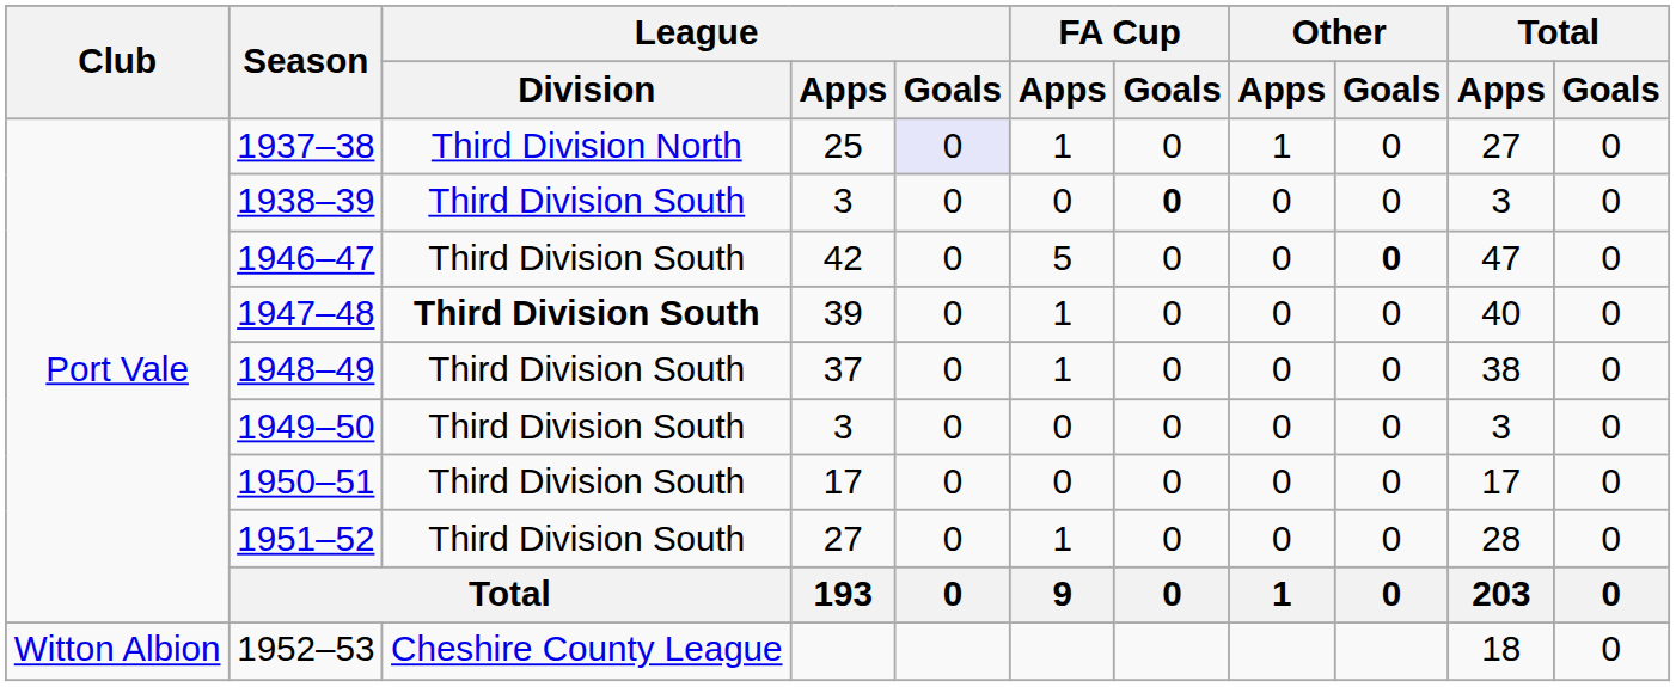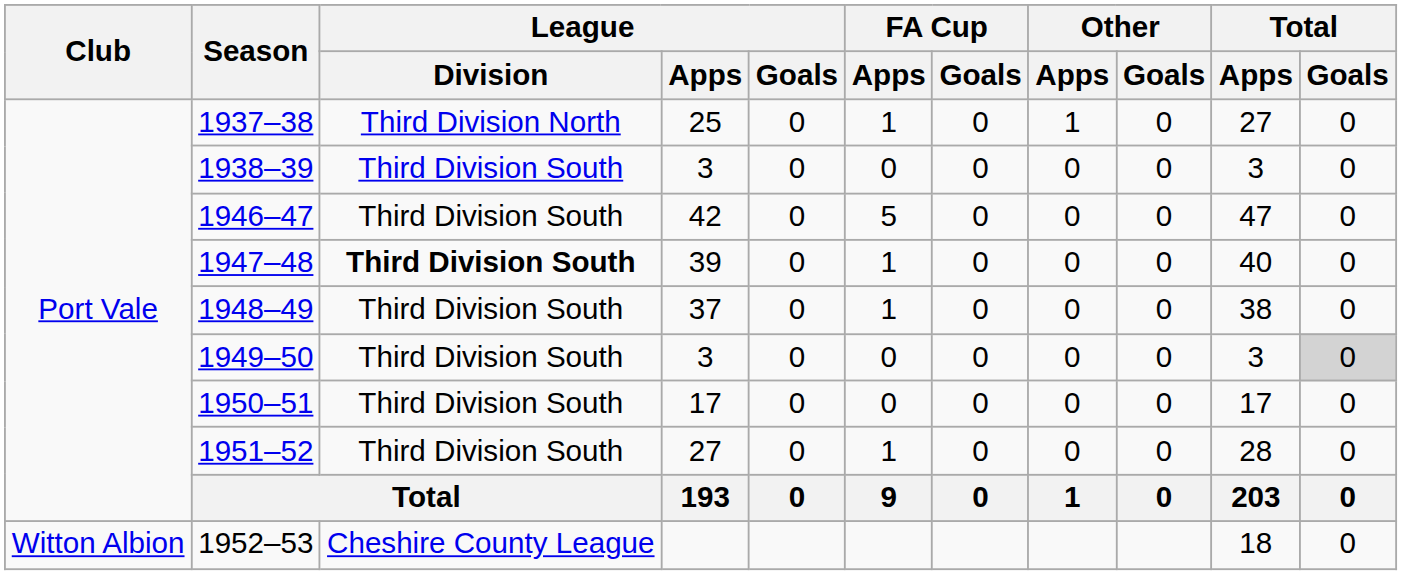1937–38 | League / Goals: lavender background -> no background
1938–39 | FA Cup / Goals: bold -> normal
1946–47 | Other / Goals: bold -> normal
1949–50 | Total / Goals: no background -> lightgrey background
